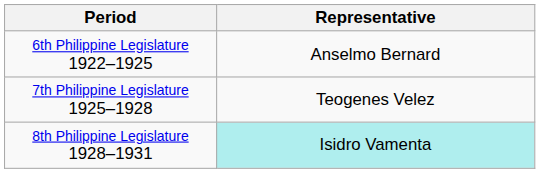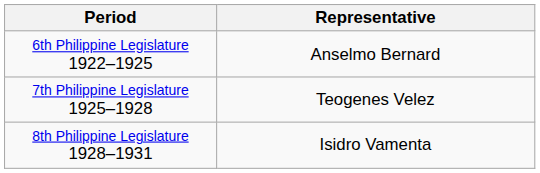8th Philippine Legislature 1928–1931 | Representative: paleturquoise background -> no background
